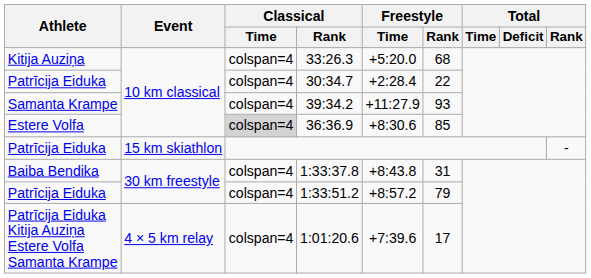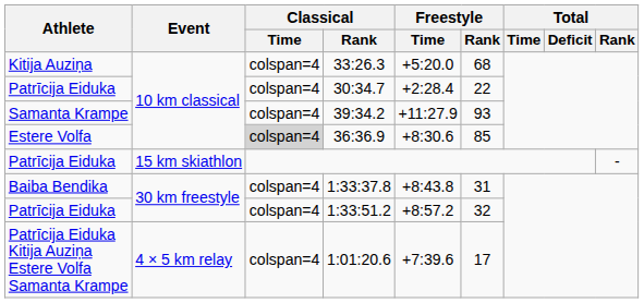1:33:51.2 | Freestyle / Rank: 79 -> 32
